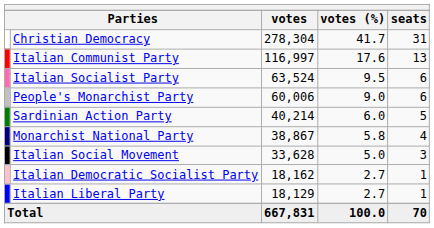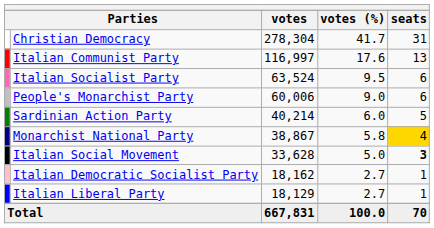Monarchist National Party | seats: no background -> gold background
Italian Social Movement | seats: normal -> bold
